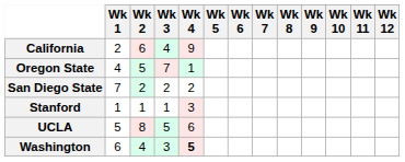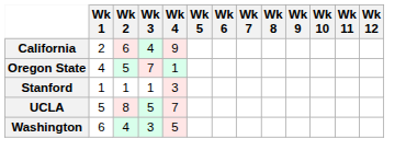- row: San Diego State | 7 | 2 | 2 | 2
UCLA | Wk 4: 6 -> 7
Washington | Wk 4: bold -> normal
